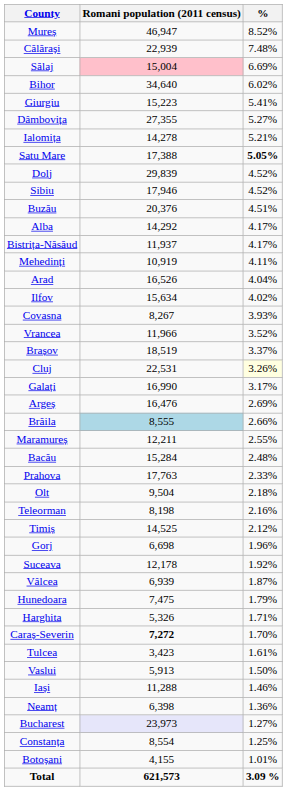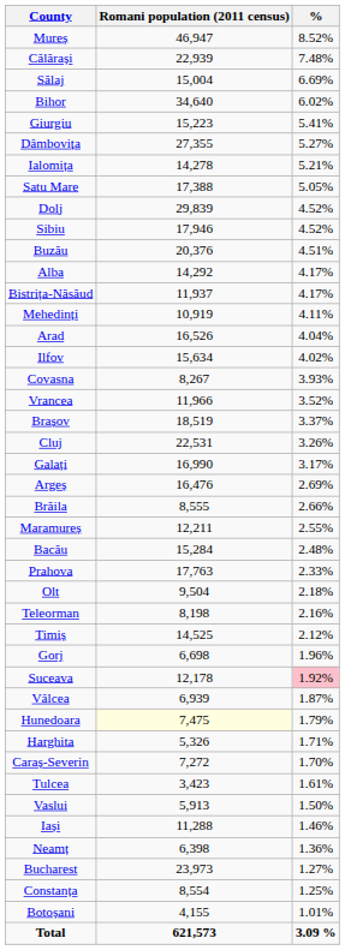Sălaj | Romani population (2011 census): pink background -> no background
Satu Mare | %: bold -> normal
Cluj | %: lightyellow background -> no background
Brăila | Romani population (2011 census): lightblue background -> no background
Suceava | %: no background -> pink background
Hunedoara | Romani population (2011 census): no background -> lightyellow background
Caraș-Severin | Romani population (2011 census): bold -> normal
Bucharest | Romani population (2011 census): lavender background -> no background
